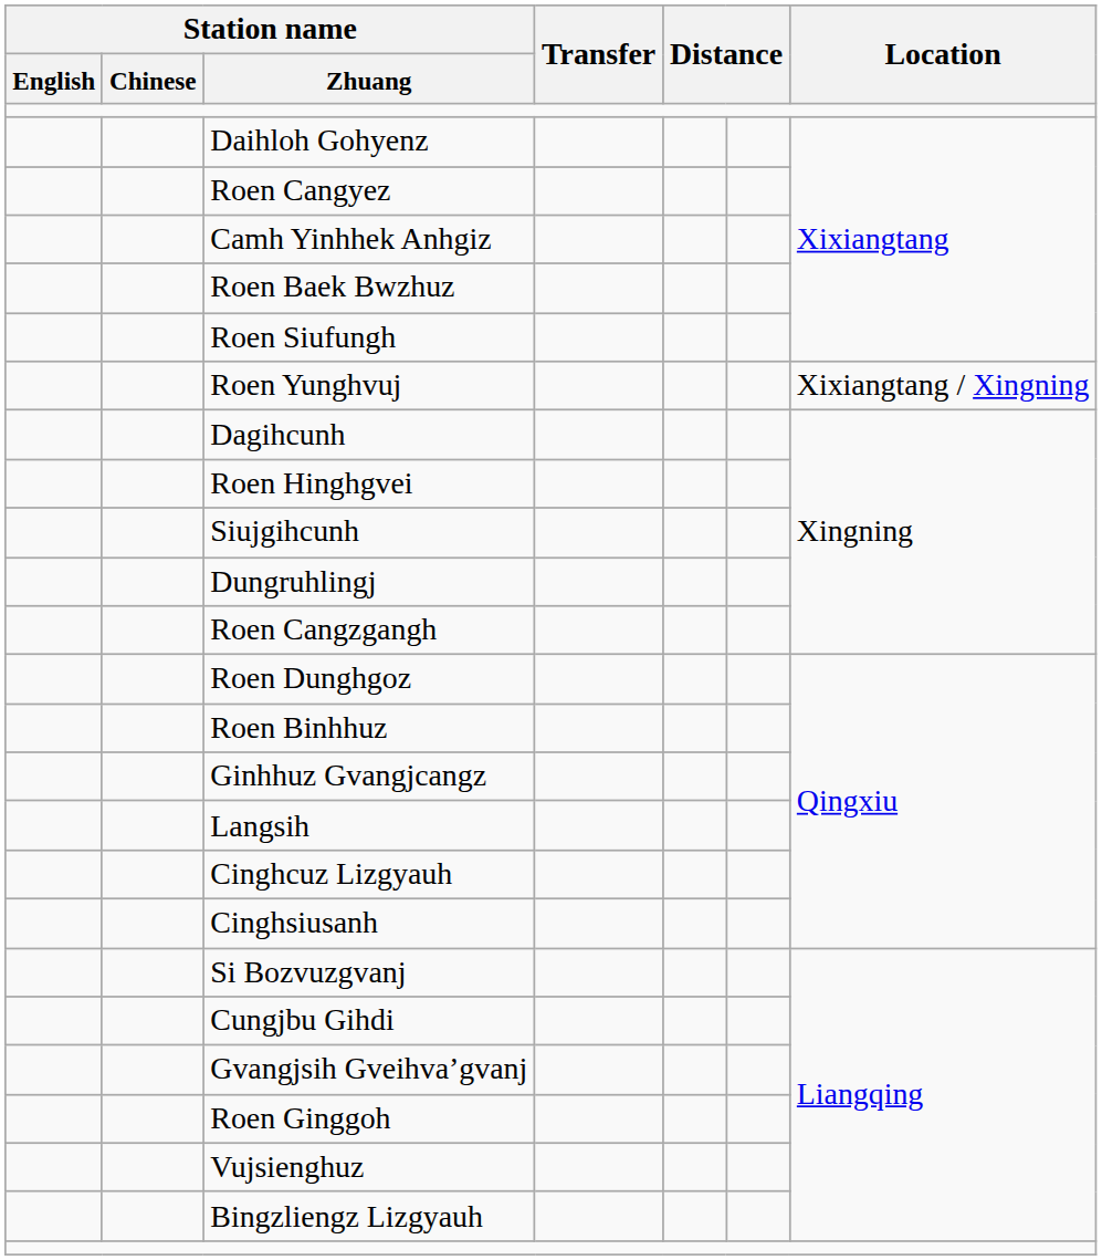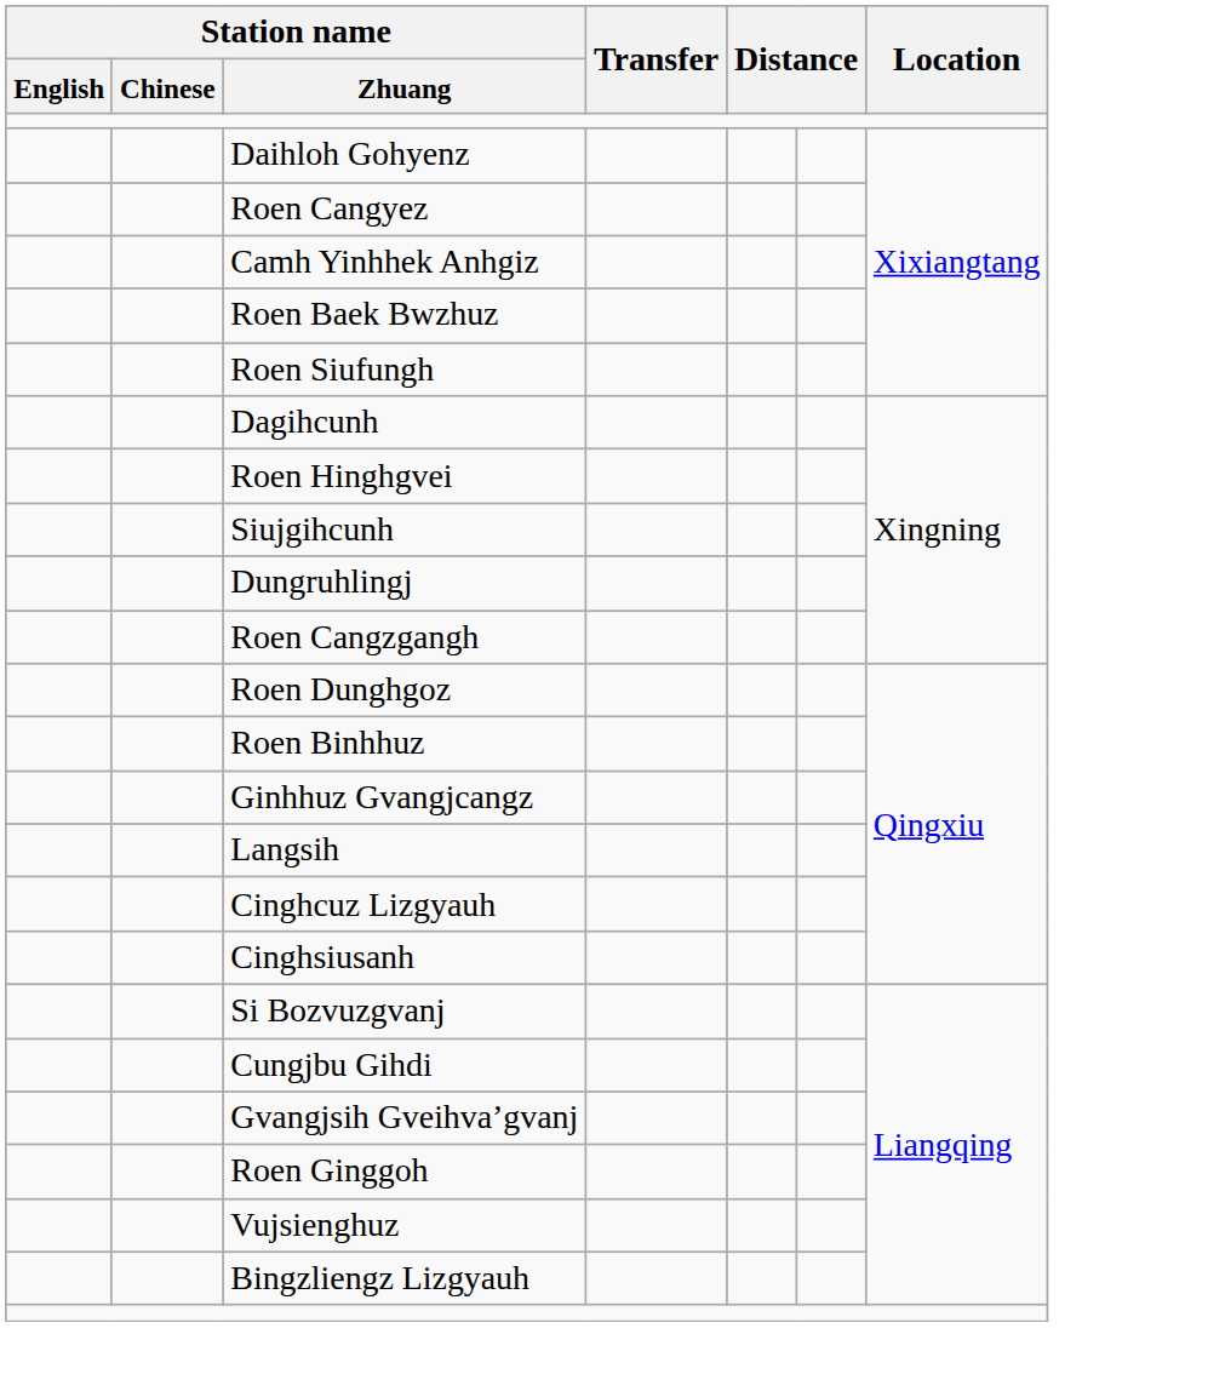- row: Roen Yunghvuj | Xixiangtang / Xingning
